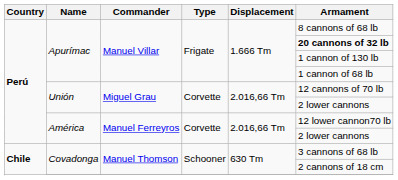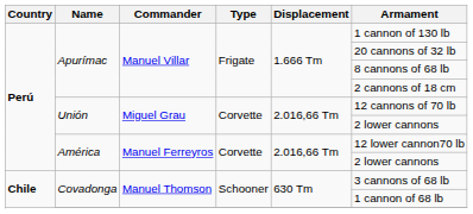row 2 | Armament: 8 cannons of 68 lb -> 1 cannon of 130 lb
row 3 | Armament: bold -> normal
row 4 | Armament: 1 cannon of 130 lb -> 8 cannons of 68 lb
row 5 | Armament: 1 cannon of 68 lb -> 2 cannons of 18 cm
row 11 | Armament: 2 cannons of 18 cm -> 1 cannon of 68 lb
